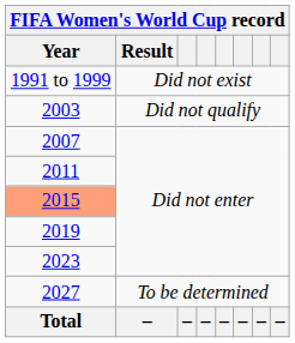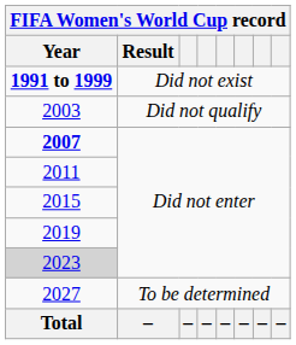1991 to 1999 | Year: normal -> bold
2007 | Year: normal -> bold
2015 | Year: lightsalmon background -> no background
2023 | Year: no background -> lightgrey background
